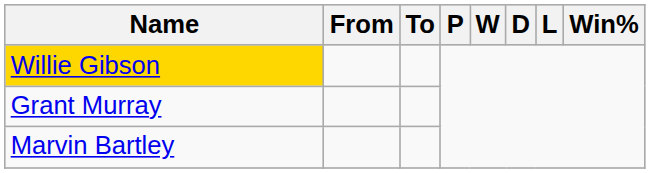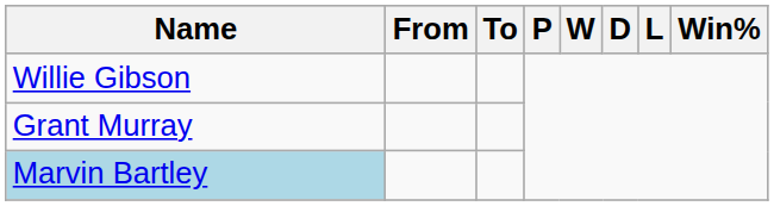Willie Gibson | Name: gold background -> no background
Marvin Bartley | Name: no background -> lightblue background
